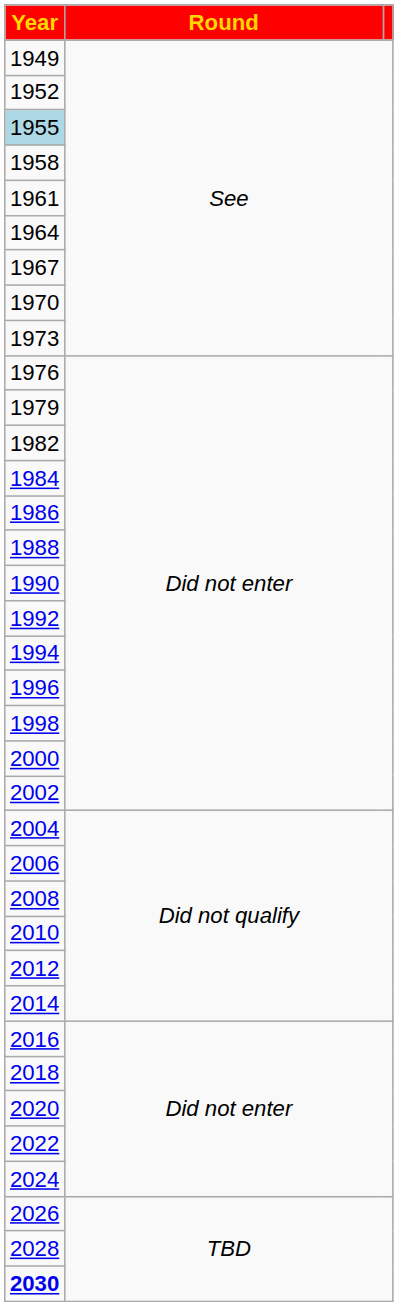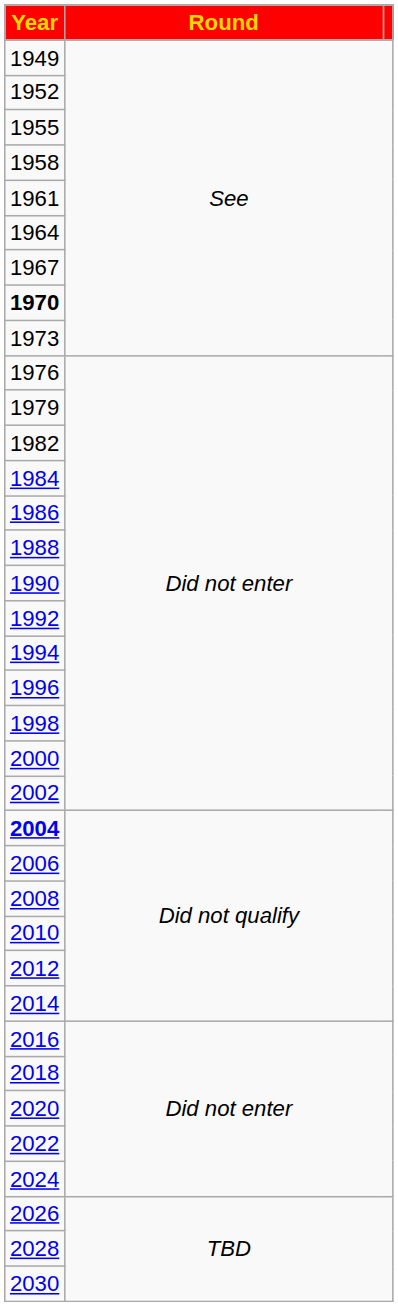1955 | Year: lightblue background -> no background
1970 | Year: normal -> bold
2004 | Year: normal -> bold
2030 | Year: bold -> normal
